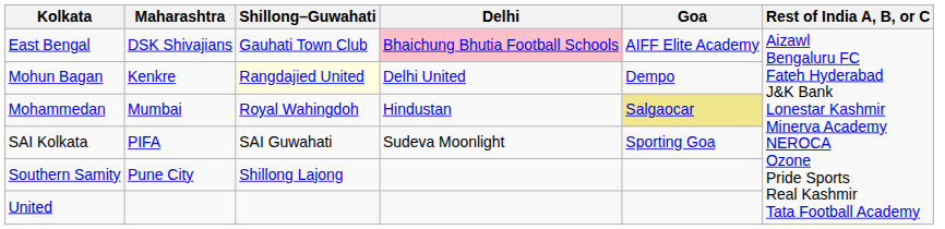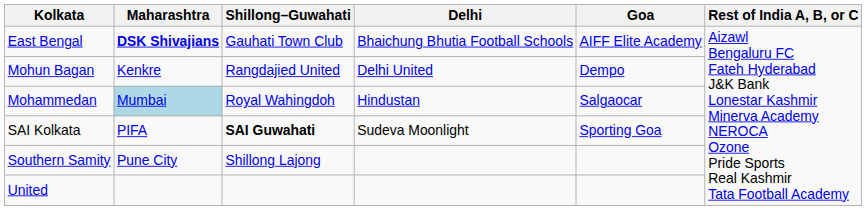East Bengal | Maharashtra: normal -> bold
East Bengal | Delhi: pink background -> no background
Mohun Bagan | Shillong–Guwahati: lightyellow background -> no background
Mohammedan | Maharashtra: no background -> lightblue background
Mohammedan | Goa: khaki background -> no background
SAI Kolkata | Shillong–Guwahati: normal -> bold
